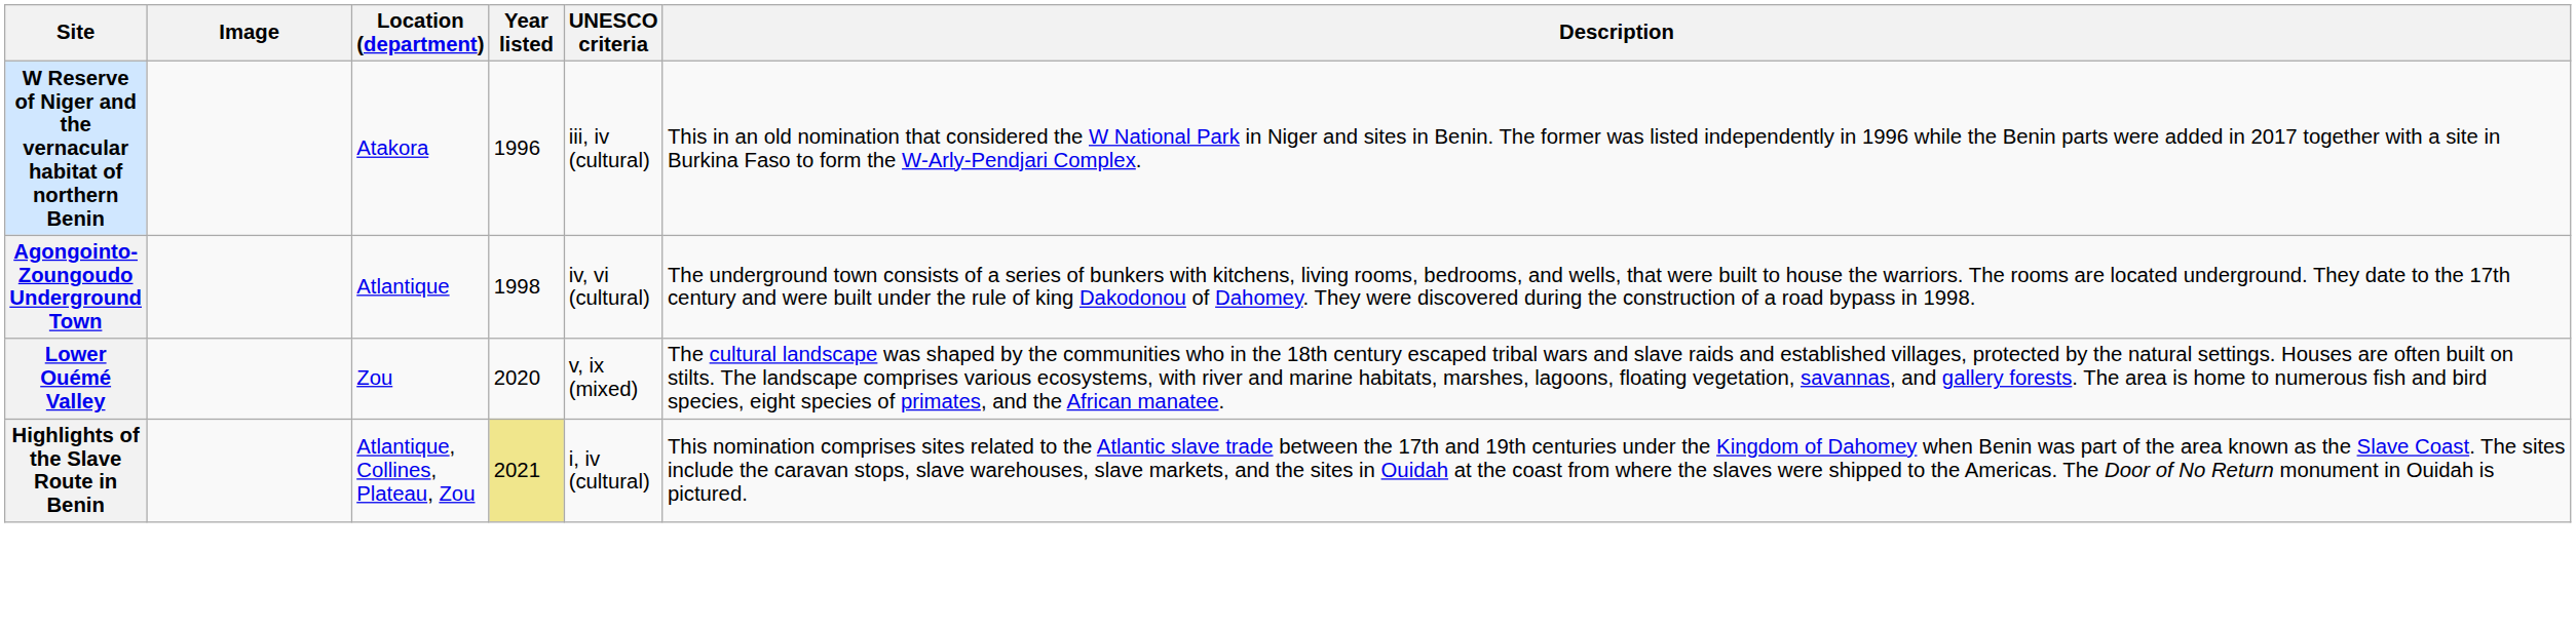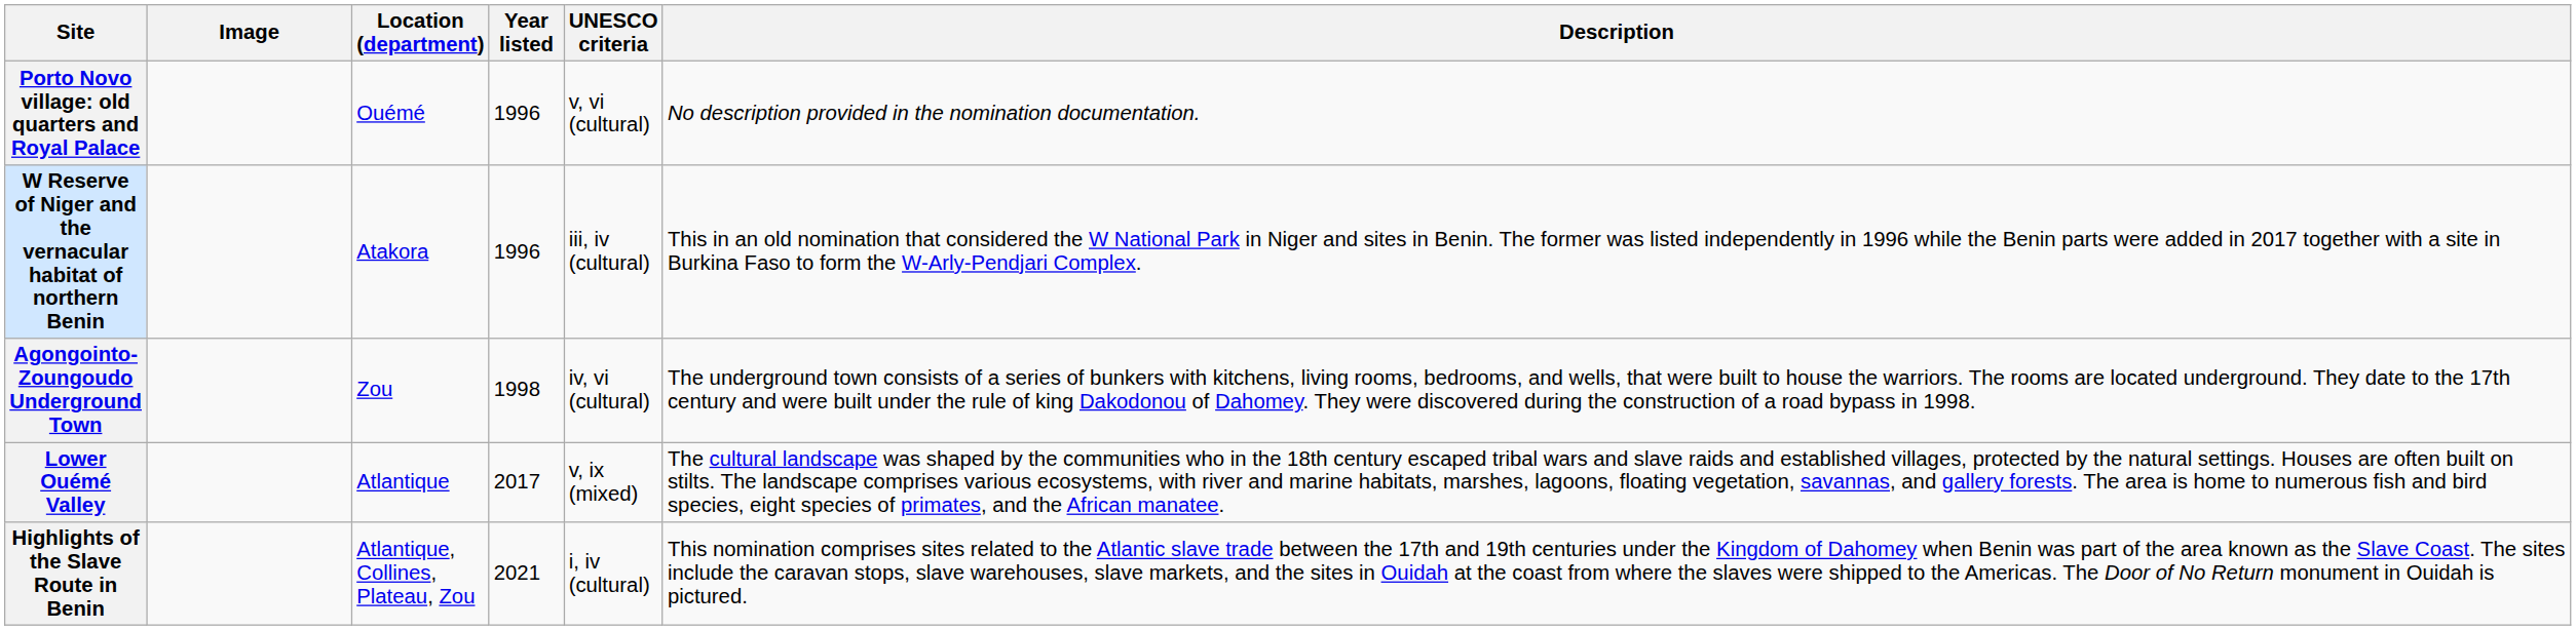+ row: Porto Novo village: old quarters and Royal Palace | Ouémé | 1996 | v, vi (cultural) | No description provided in the nomination documentation.
Agongointo-Zoungoudo Underground Town | Location (department): Atlantique -> Zou
Lower Ouémé Valley | Location (department): Zou -> Atlantique
Lower Ouémé Valley | Year listed: 2020 -> 2017
Highlights of the Slave Route in Benin | Year listed: khaki background -> no background
